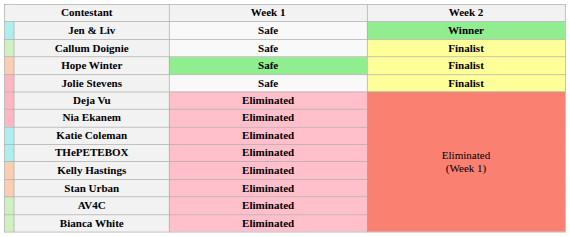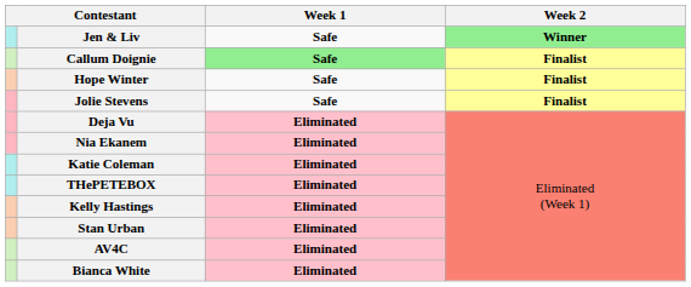Callum Doignie | Week 1: no background -> lightgreen background
Hope Winter | Week 1: lightgreen background -> no background
